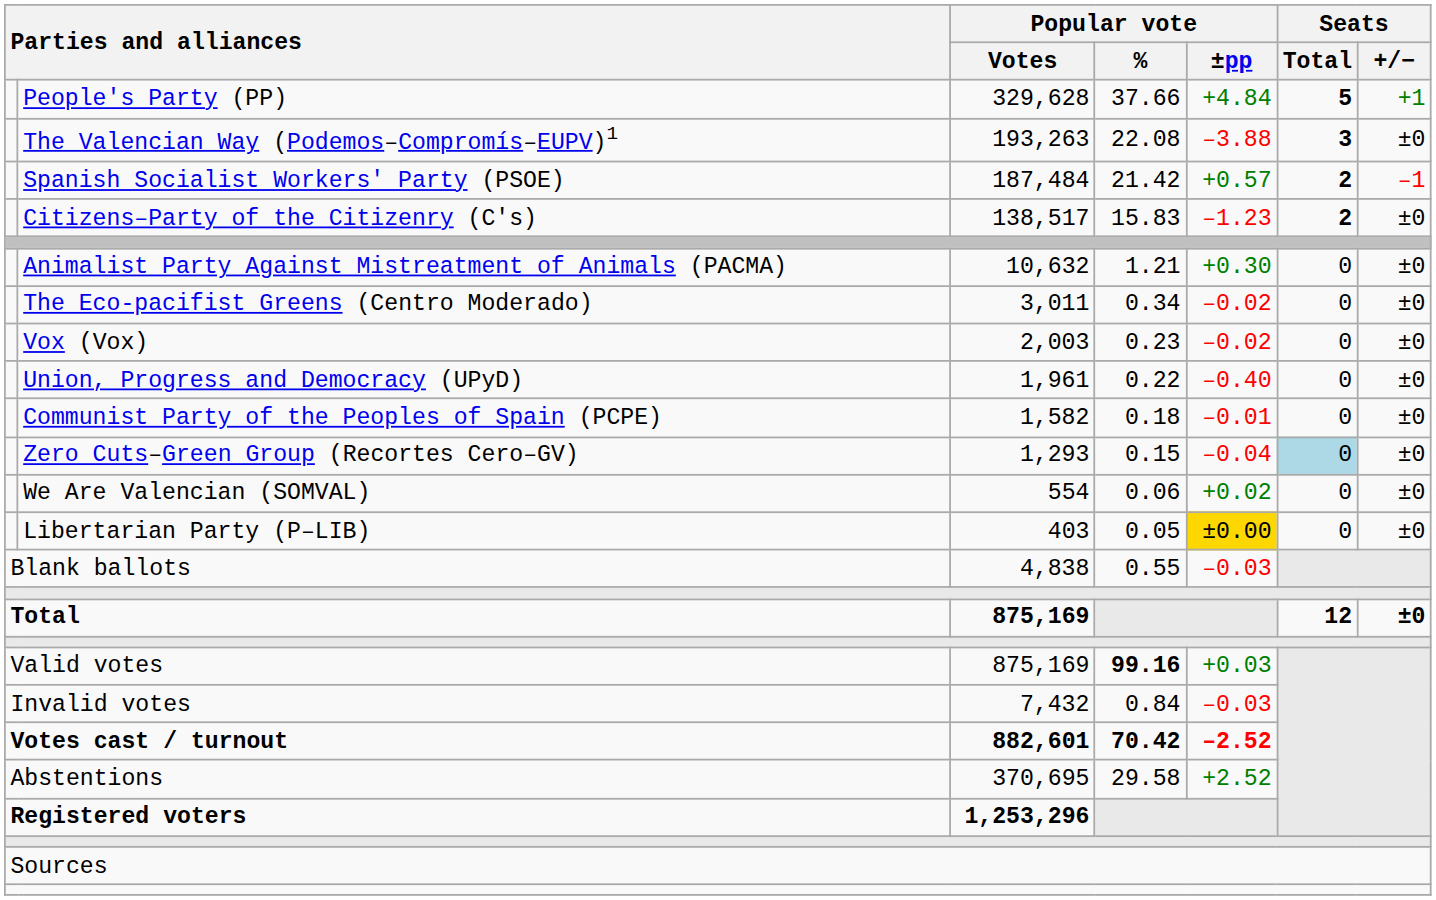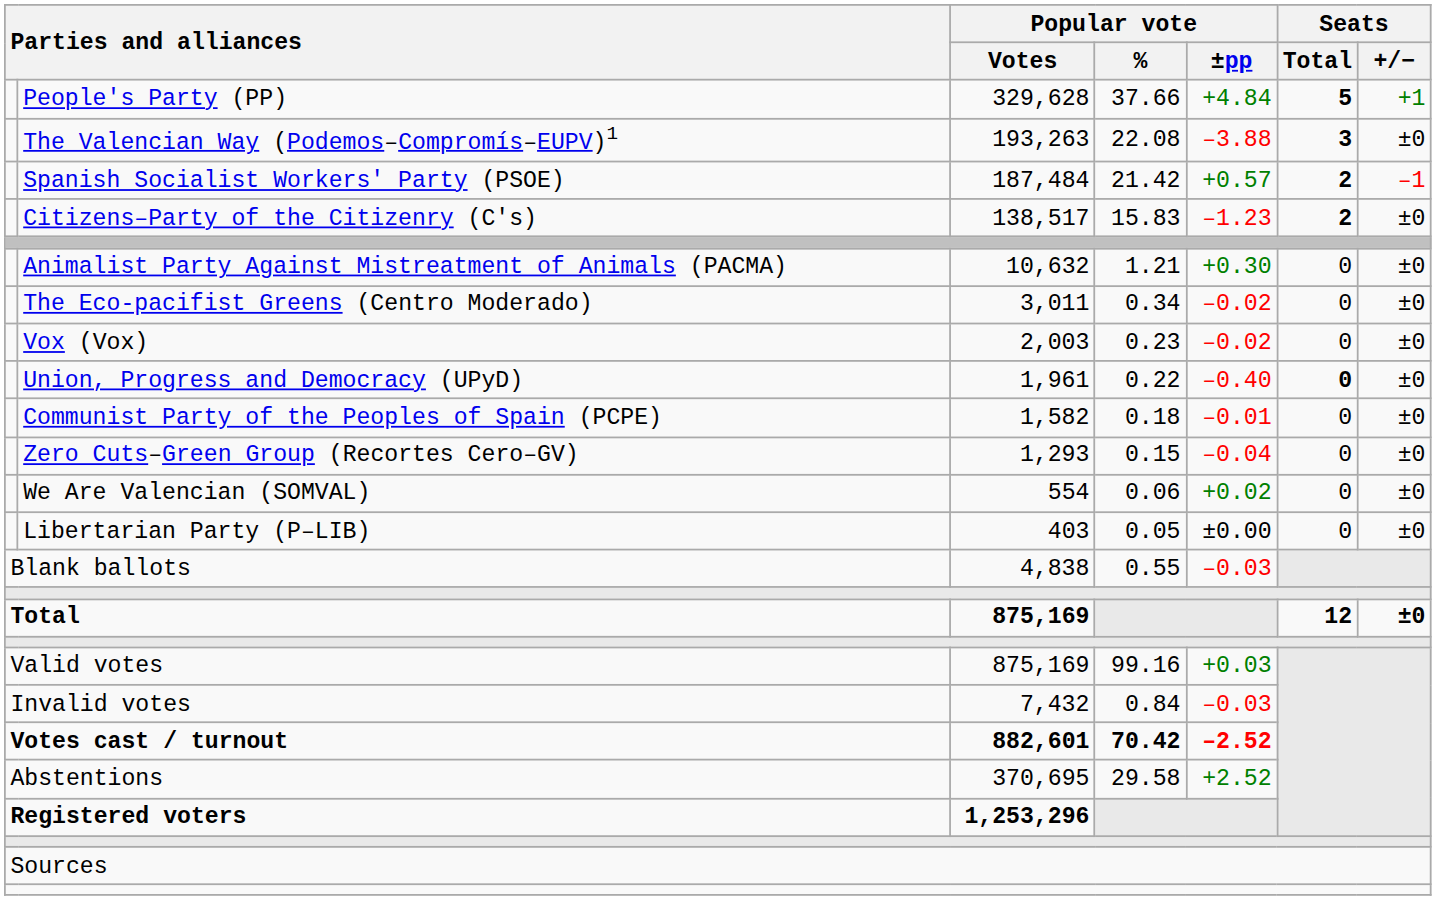Union, Progress and Democracy (UPyD) | Seats / Total: normal -> bold
Zero Cuts–Green Group (Recortes Cero–GV) | Seats / Total: lightblue background -> no background
Libertarian Party (P–LIB) | Popular vote / ±pp: gold background -> no background
Valid votes | Popular vote / %: bold -> normal
